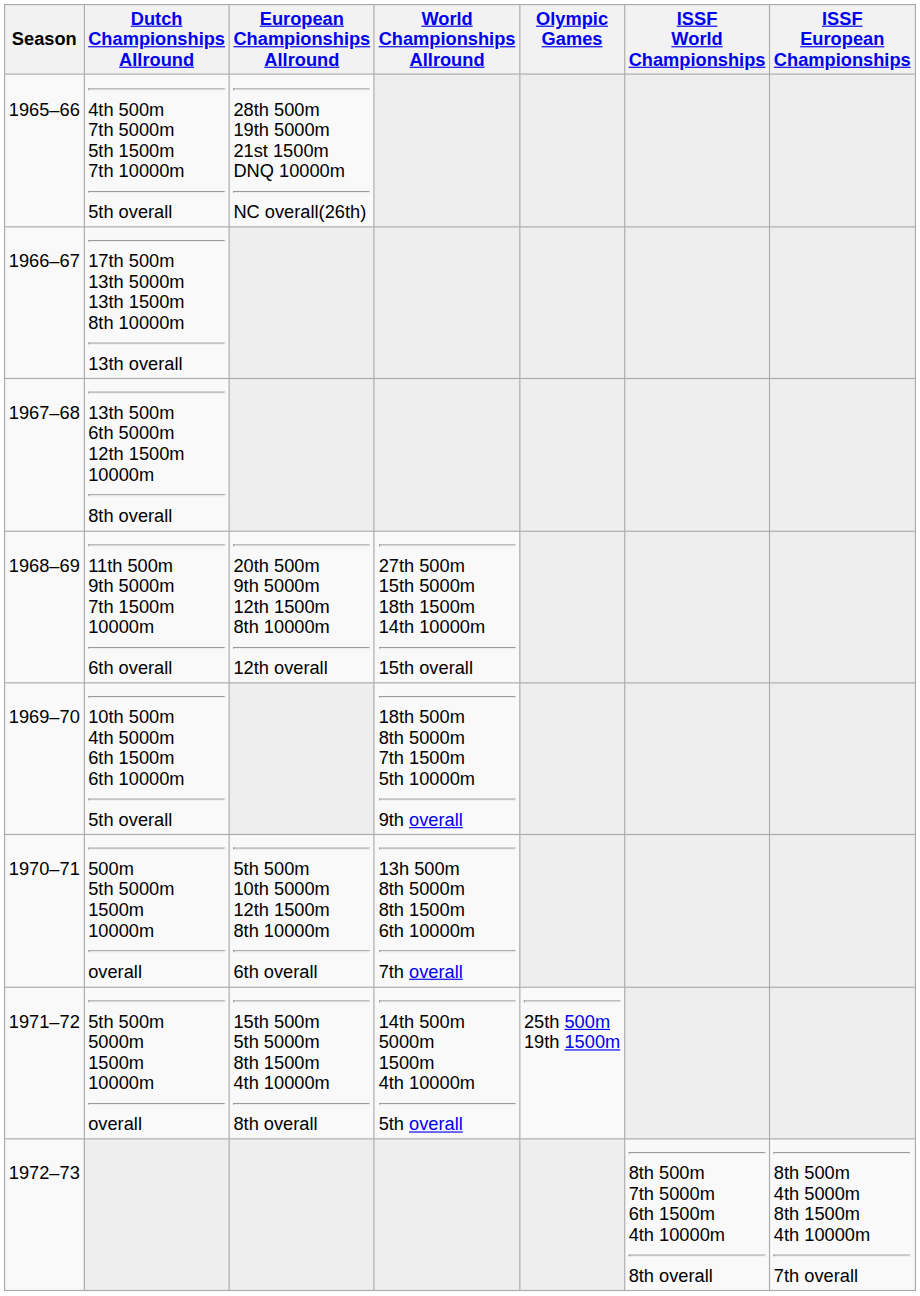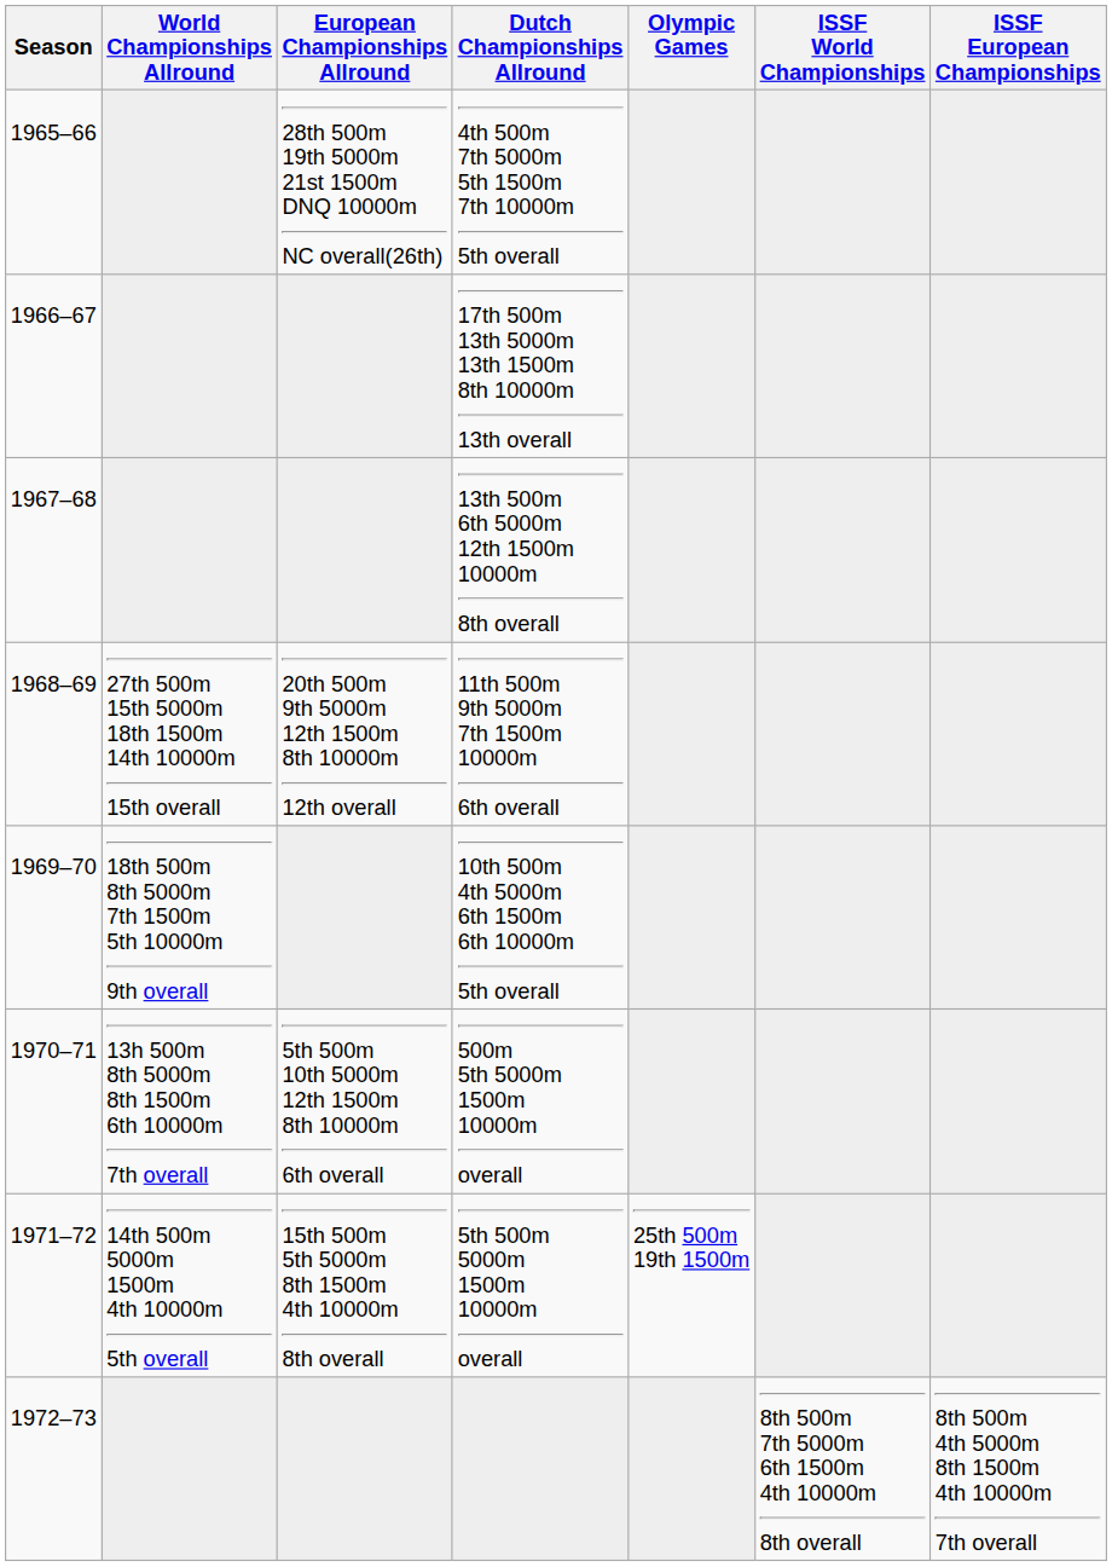columns swapped: Dutch Championships Allround <-> World Championships Allround
